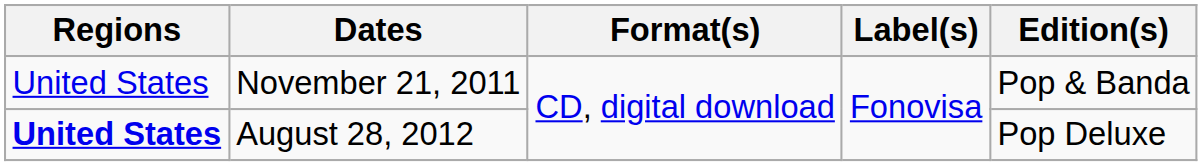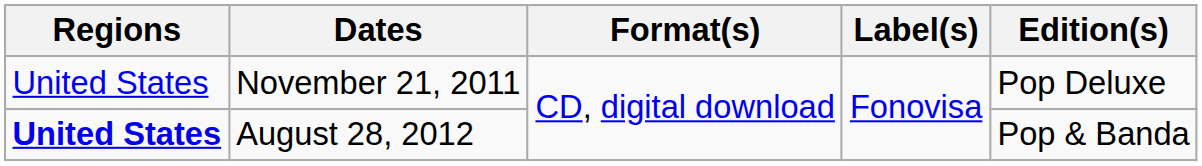November 21, 2011 | Edition(s): Pop & Banda -> Pop Deluxe
August 28, 2012 | Edition(s): Pop Deluxe -> Pop & Banda
